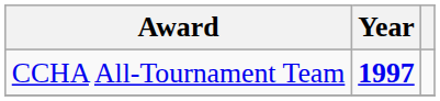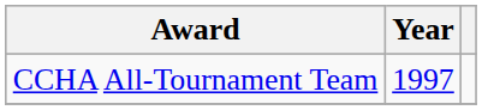row 2 | Year: bold -> normal
